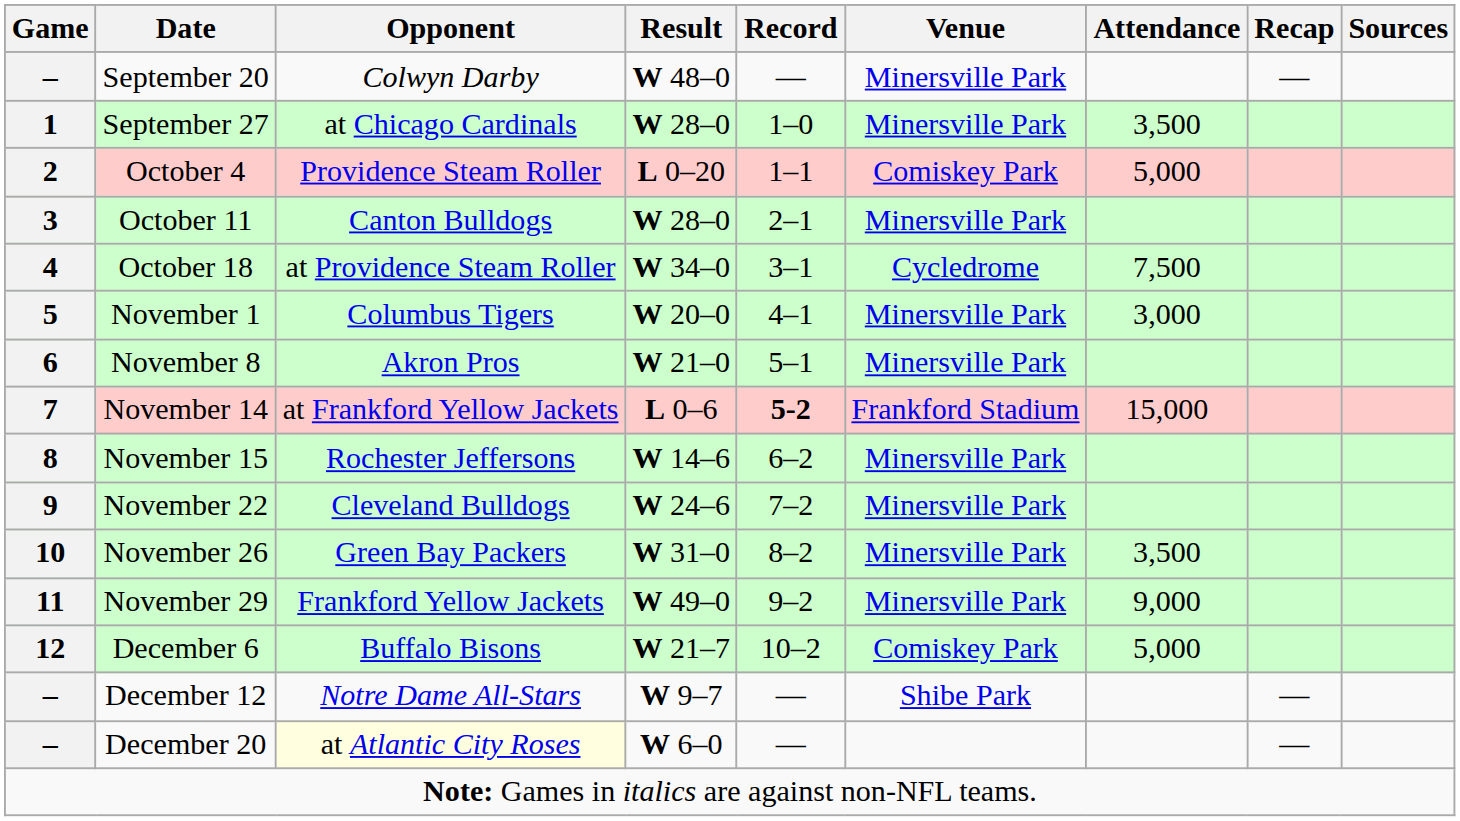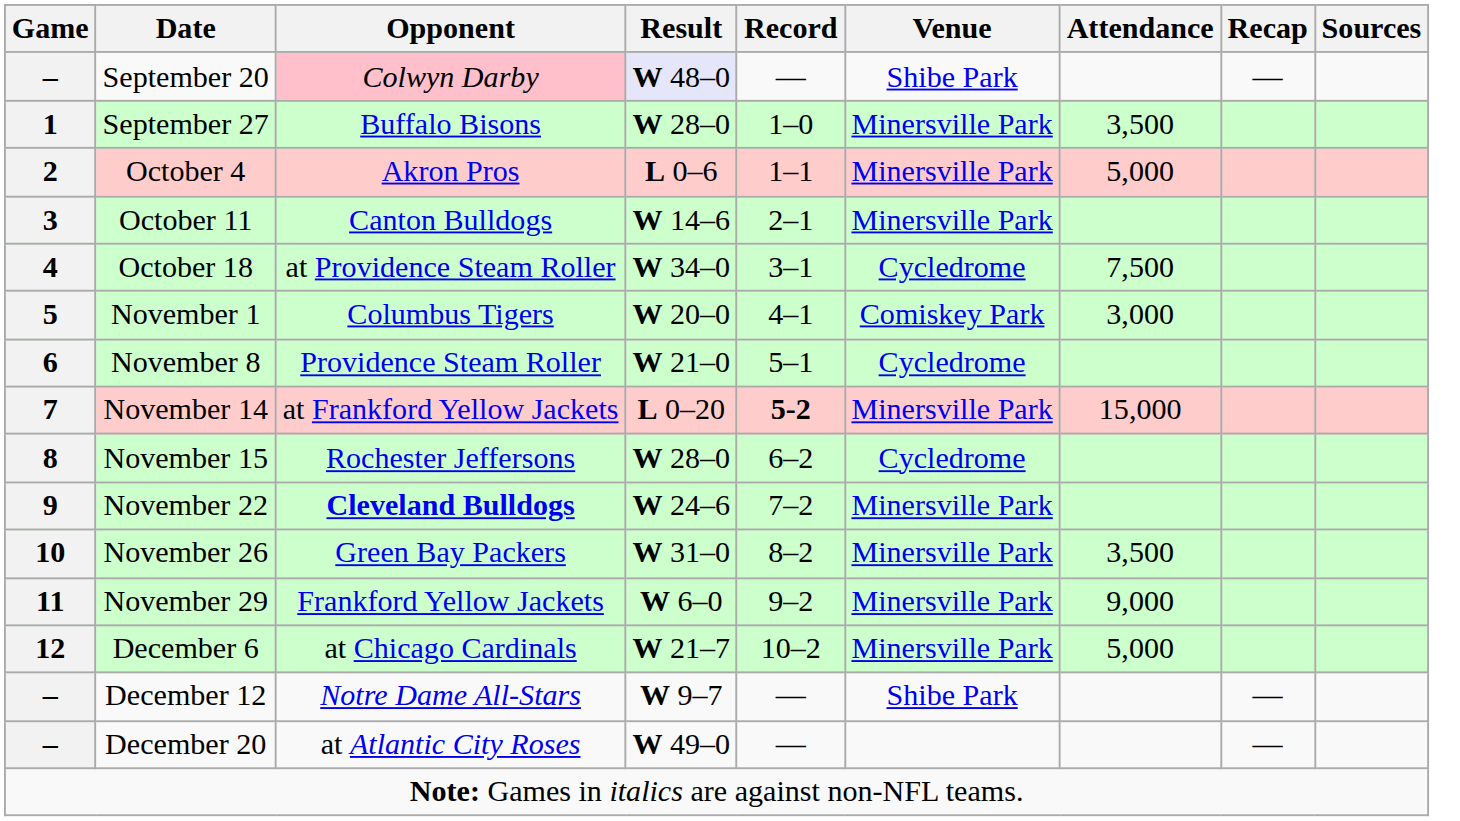September 20 | Opponent: no background -> pink background
September 20 | Result: no background -> lavender background
September 20 | Venue: Minersville Park -> Shibe Park
September 27 | Opponent: at Chicago Cardinals -> Buffalo Bisons
October 4 | Opponent: Providence Steam Roller -> Akron Pros
October 4 | Result: L 0–20 -> L 0–6
October 4 | Venue: Comiskey Park -> Minersville Park
October 11 | Result: W 28–0 -> W 14–6
November 1 | Venue: Minersville Park -> Comiskey Park
November 8 | Opponent: Akron Pros -> Providence Steam Roller
November 8 | Venue: Minersville Park -> Cycledrome
November 14 | Result: L 0–6 -> L 0–20
November 14 | Venue: Frankford Stadium -> Minersville Park
November 15 | Result: W 14–6 -> W 28–0
November 15 | Venue: Minersville Park -> Cycledrome
November 22 | Opponent: normal -> bold
November 29 | Result: W 49–0 -> W 6–0
December 6 | Opponent: Buffalo Bisons -> at Chicago Cardinals
December 6 | Venue: Comiskey Park -> Minersville Park
December 20 | Opponent: lightyellow background -> no background
December 20 | Result: W 6–0 -> W 49–0
